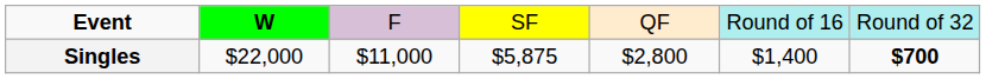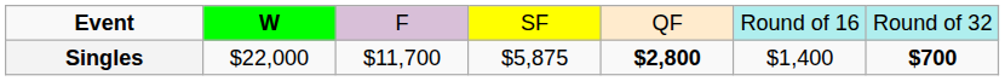Singles | column 3: $11,000 -> $11,700
Singles | column 5: normal -> bold
